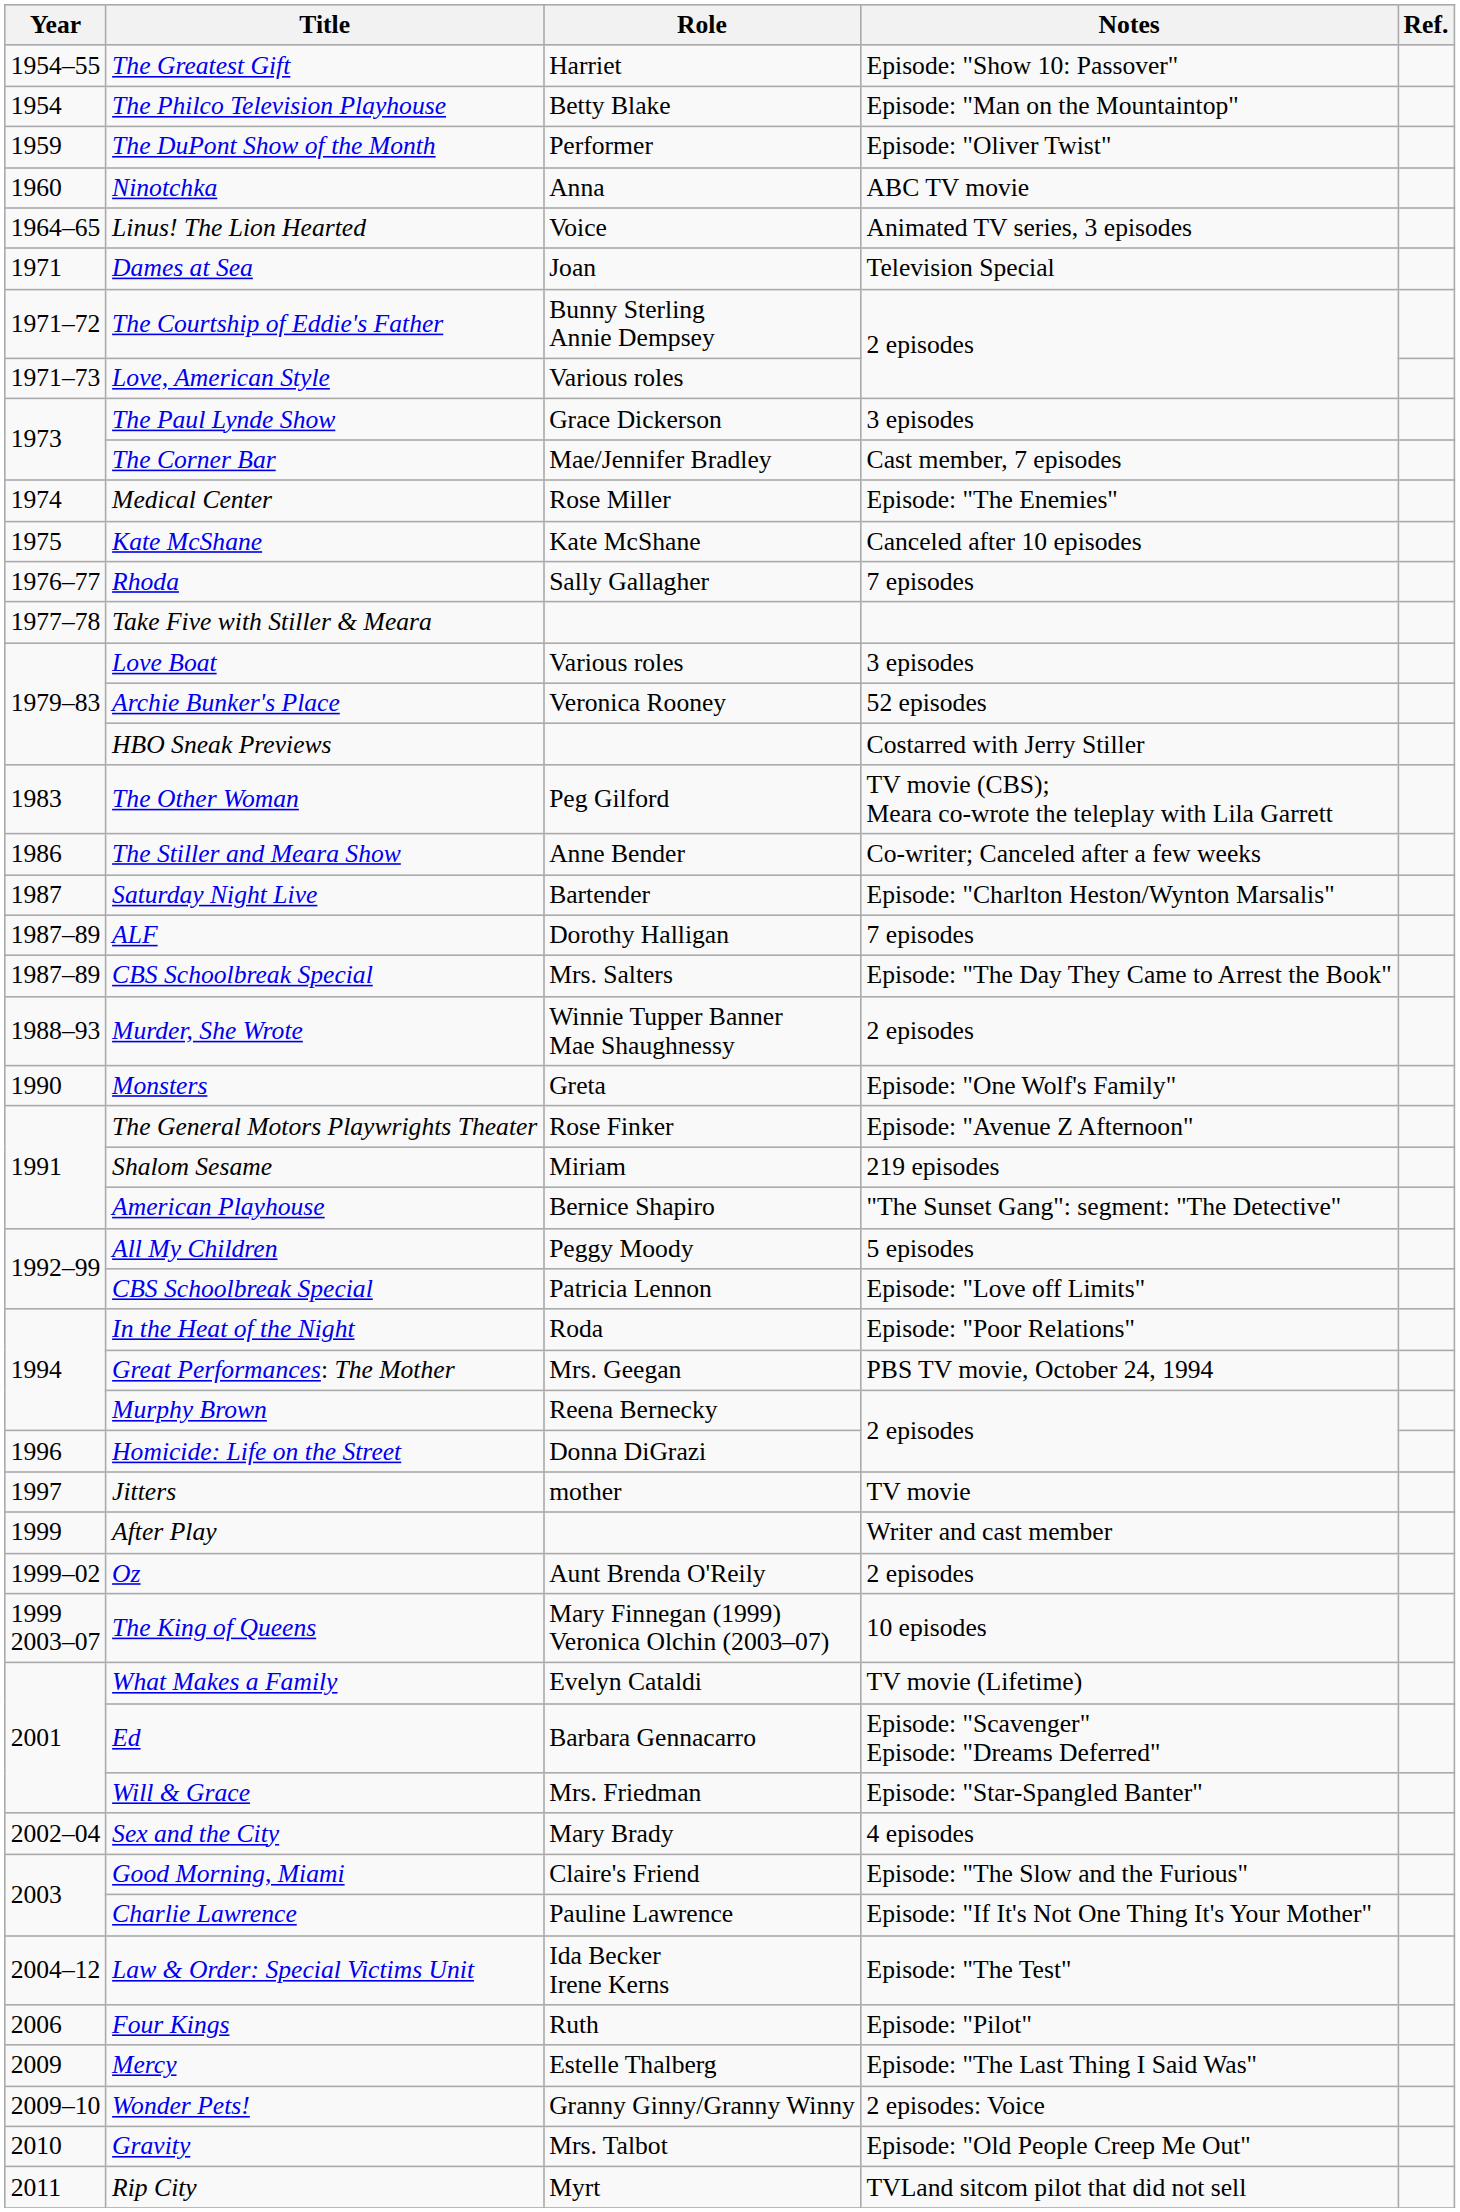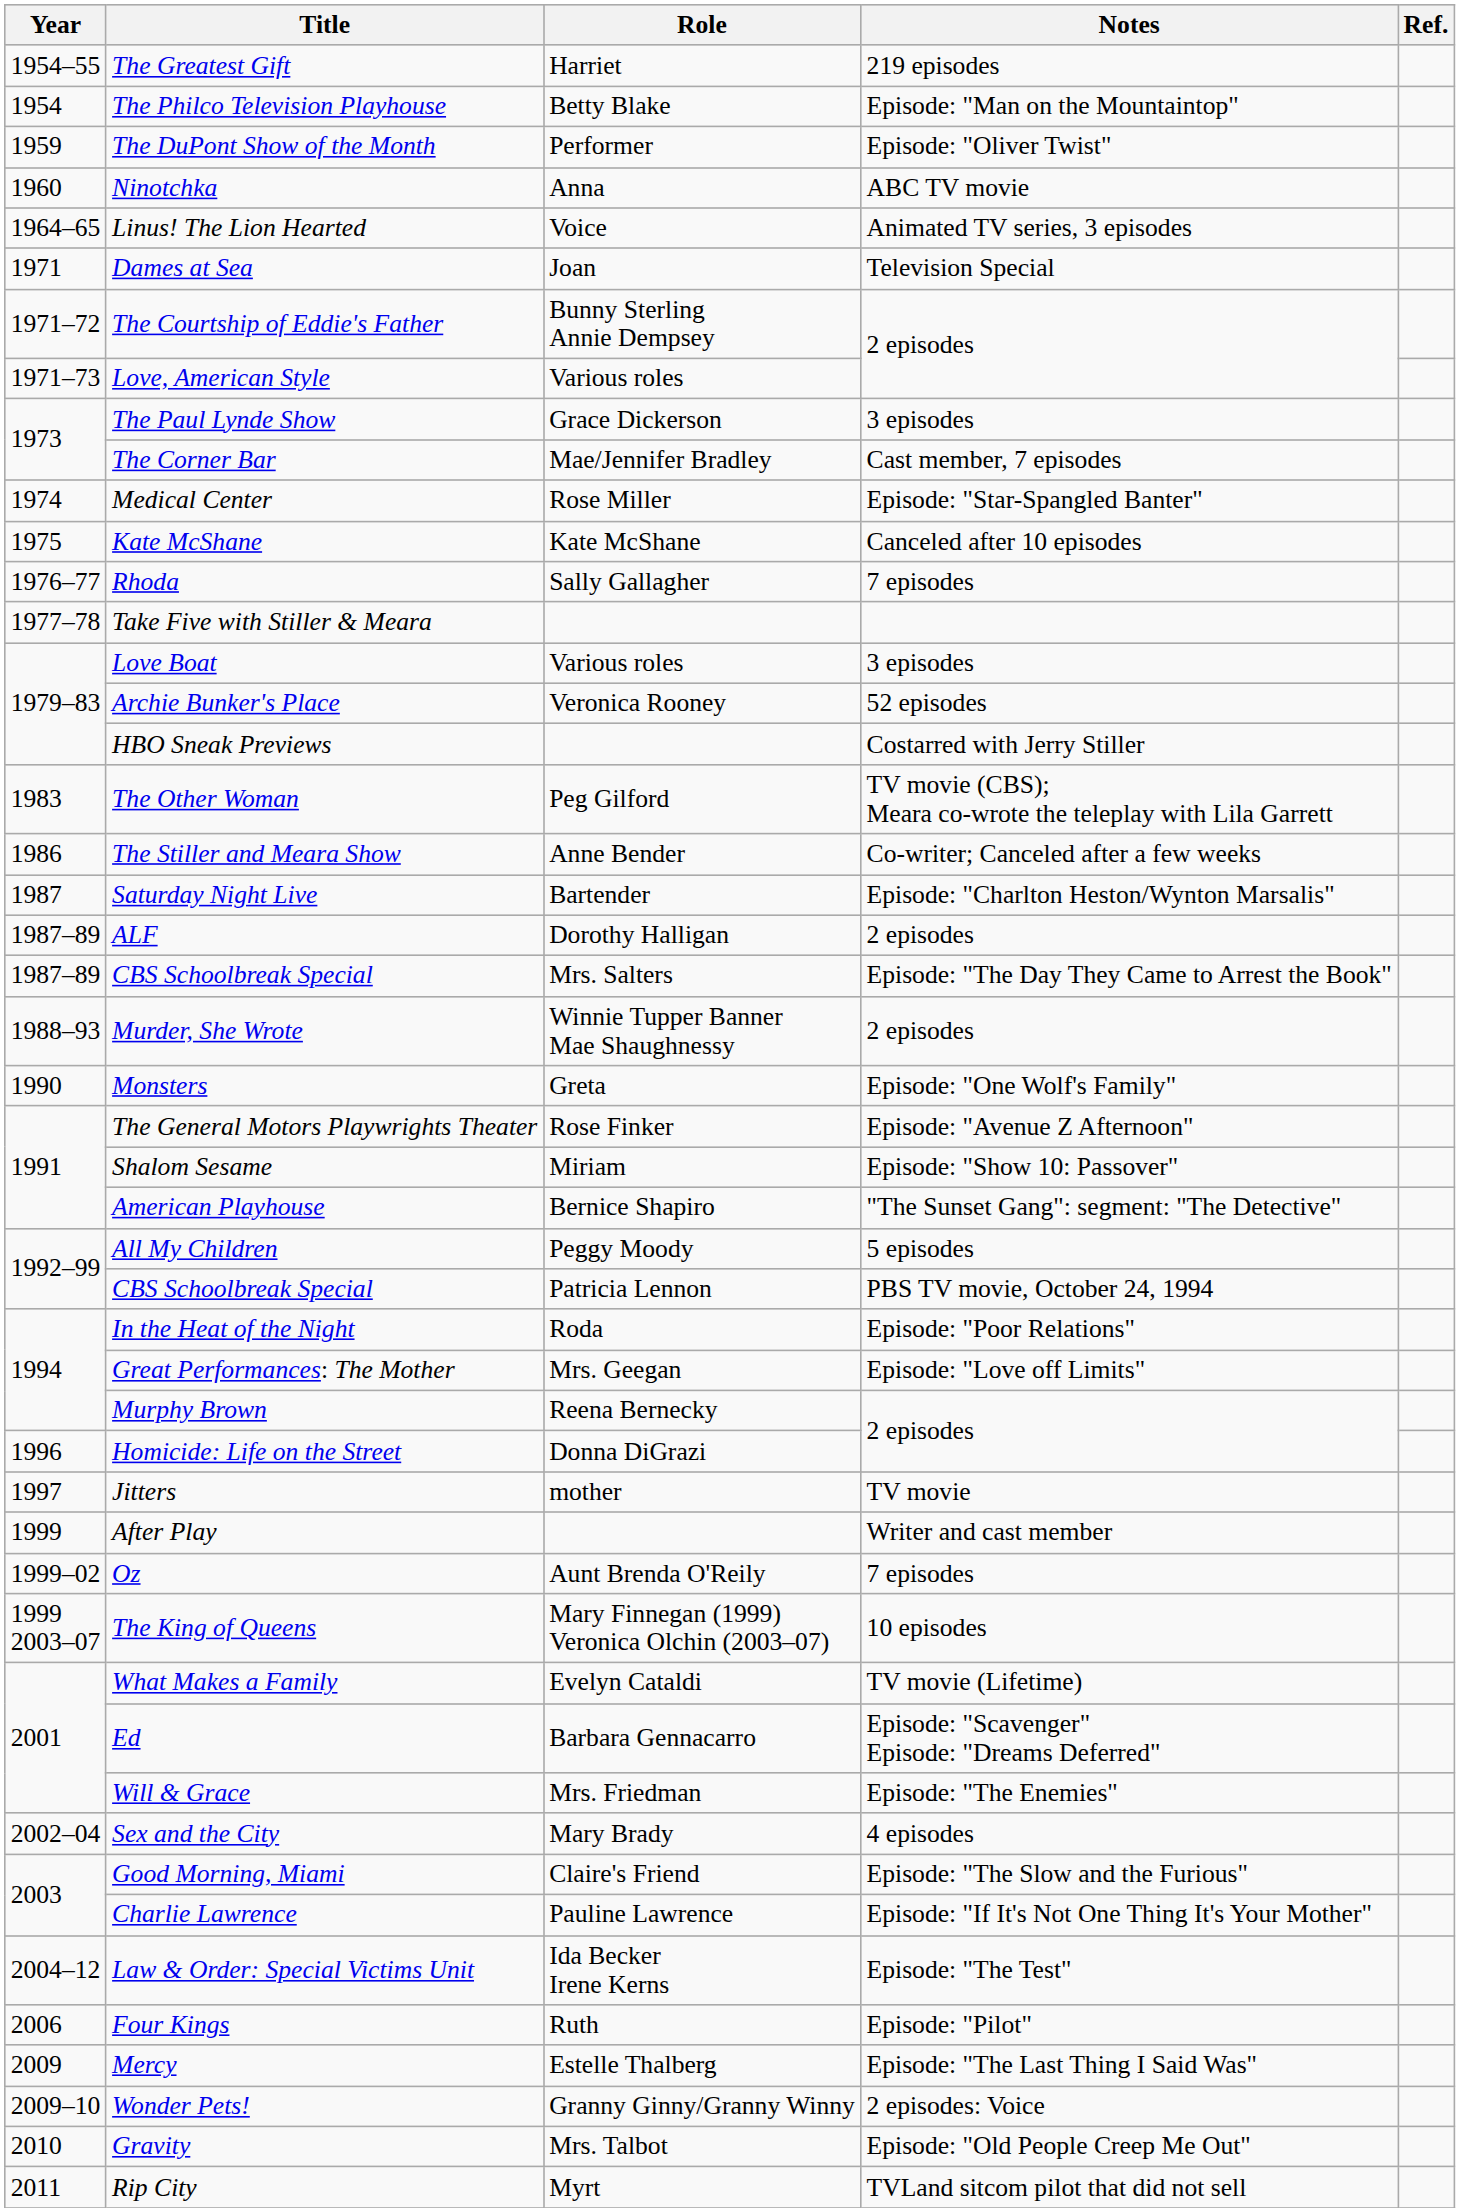The Greatest Gift | Notes: Episode: "Show 10: Passover" -> 219 episodes
Medical Center | Notes: Episode: "The Enemies" -> Episode: "Star-Spangled Banter"
ALF | Notes: 7 episodes -> 2 episodes
Shalom Sesame | Notes: 219 episodes -> Episode: "Show 10: Passover"
CBS Schoolbreak Special / Patricia Lennon | Notes: Episode: "Love off Limits" -> PBS TV movie, October 24, 1994
Great Performances: The Mother | Notes: PBS TV movie, October 24, 1994 -> Episode: "Love off Limits"
Oz | Notes: 2 episodes -> 7 episodes
Will & Grace | Notes: Episode: "Star-Spangled Banter" -> Episode: "The Enemies"
